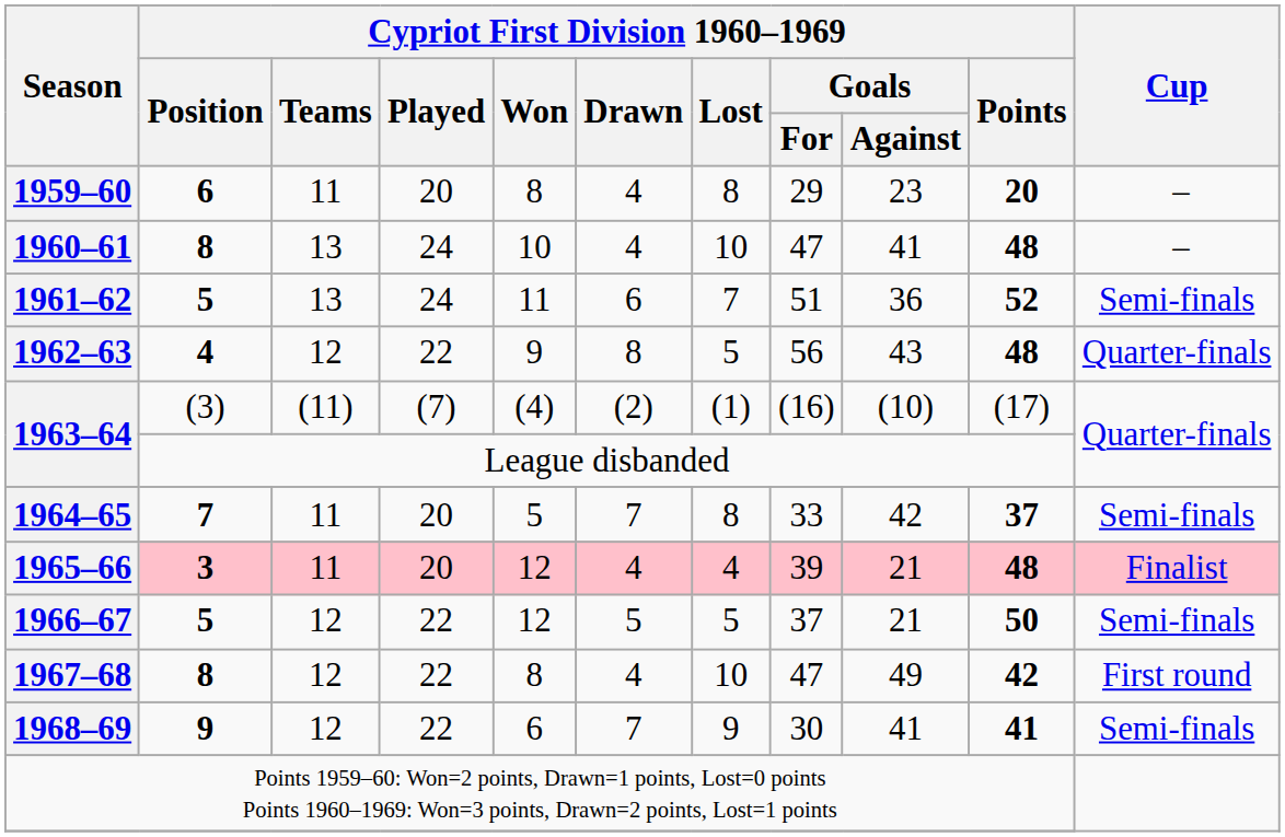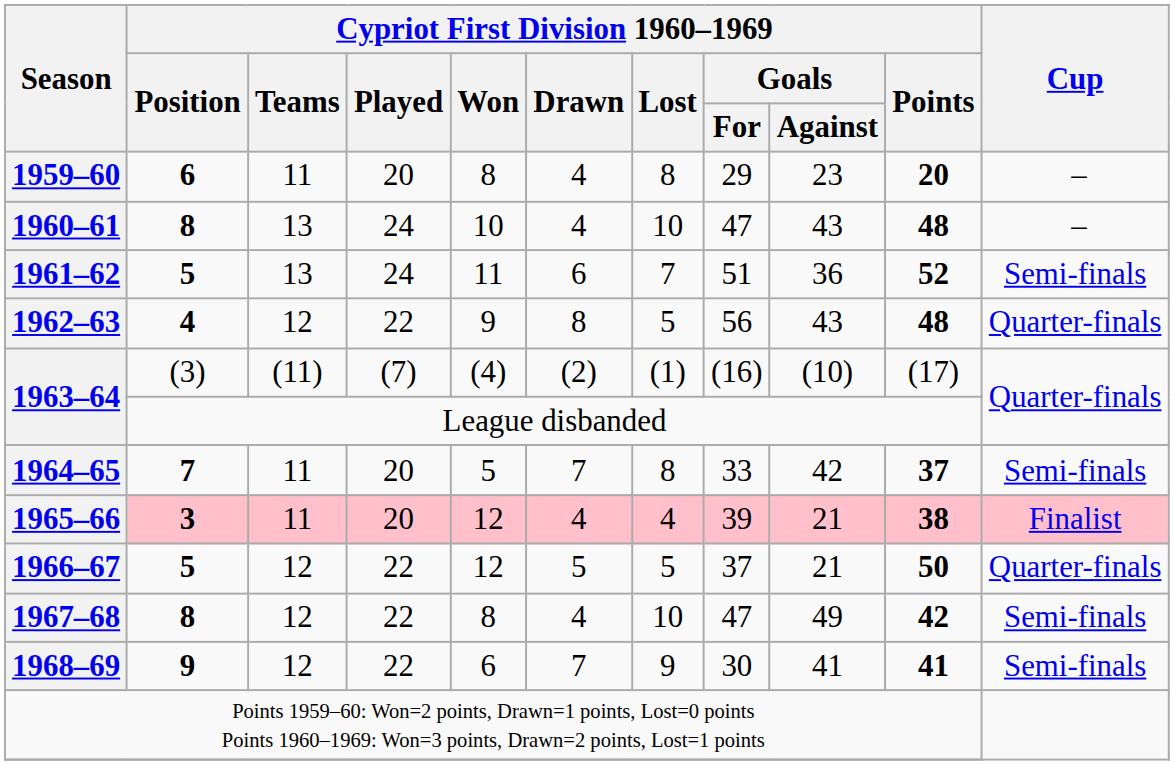1960–61 | Cypriot First Division 1960–1969 / Goals / Against: 41 -> 43
1965–66 | Cypriot First Division 1960–1969 / Points: 48 -> 38
1966–67 | Cup: Semi-finals -> Quarter-finals
1967–68 | Cup: First round -> Semi-finals
